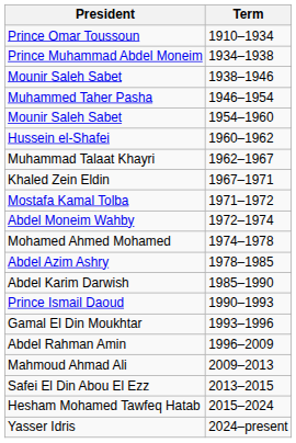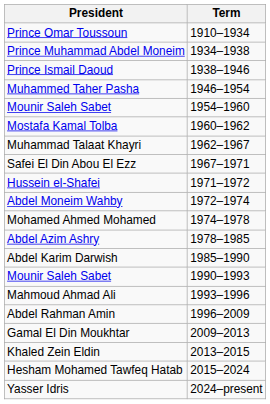row 4 | President: Mounir Saleh Sabet -> Prince Ismail Daoud
row 7 | President: Hussein el-Shafei -> Mostafa Kamal Tolba
row 9 | President: Khaled Zein Eldin -> Safei El Din Abou El Ezz
row 10 | President: Mostafa Kamal Tolba -> Hussein el-Shafei
row 15 | President: Prince Ismail Daoud -> Mounir Saleh Sabet
row 16 | President: Gamal El Din Moukhtar -> Mahmoud Ahmad Ali
row 18 | President: Mahmoud Ahmad Ali -> Gamal El Din Moukhtar
row 19 | President: Safei El Din Abou El Ezz -> Khaled Zein Eldin
